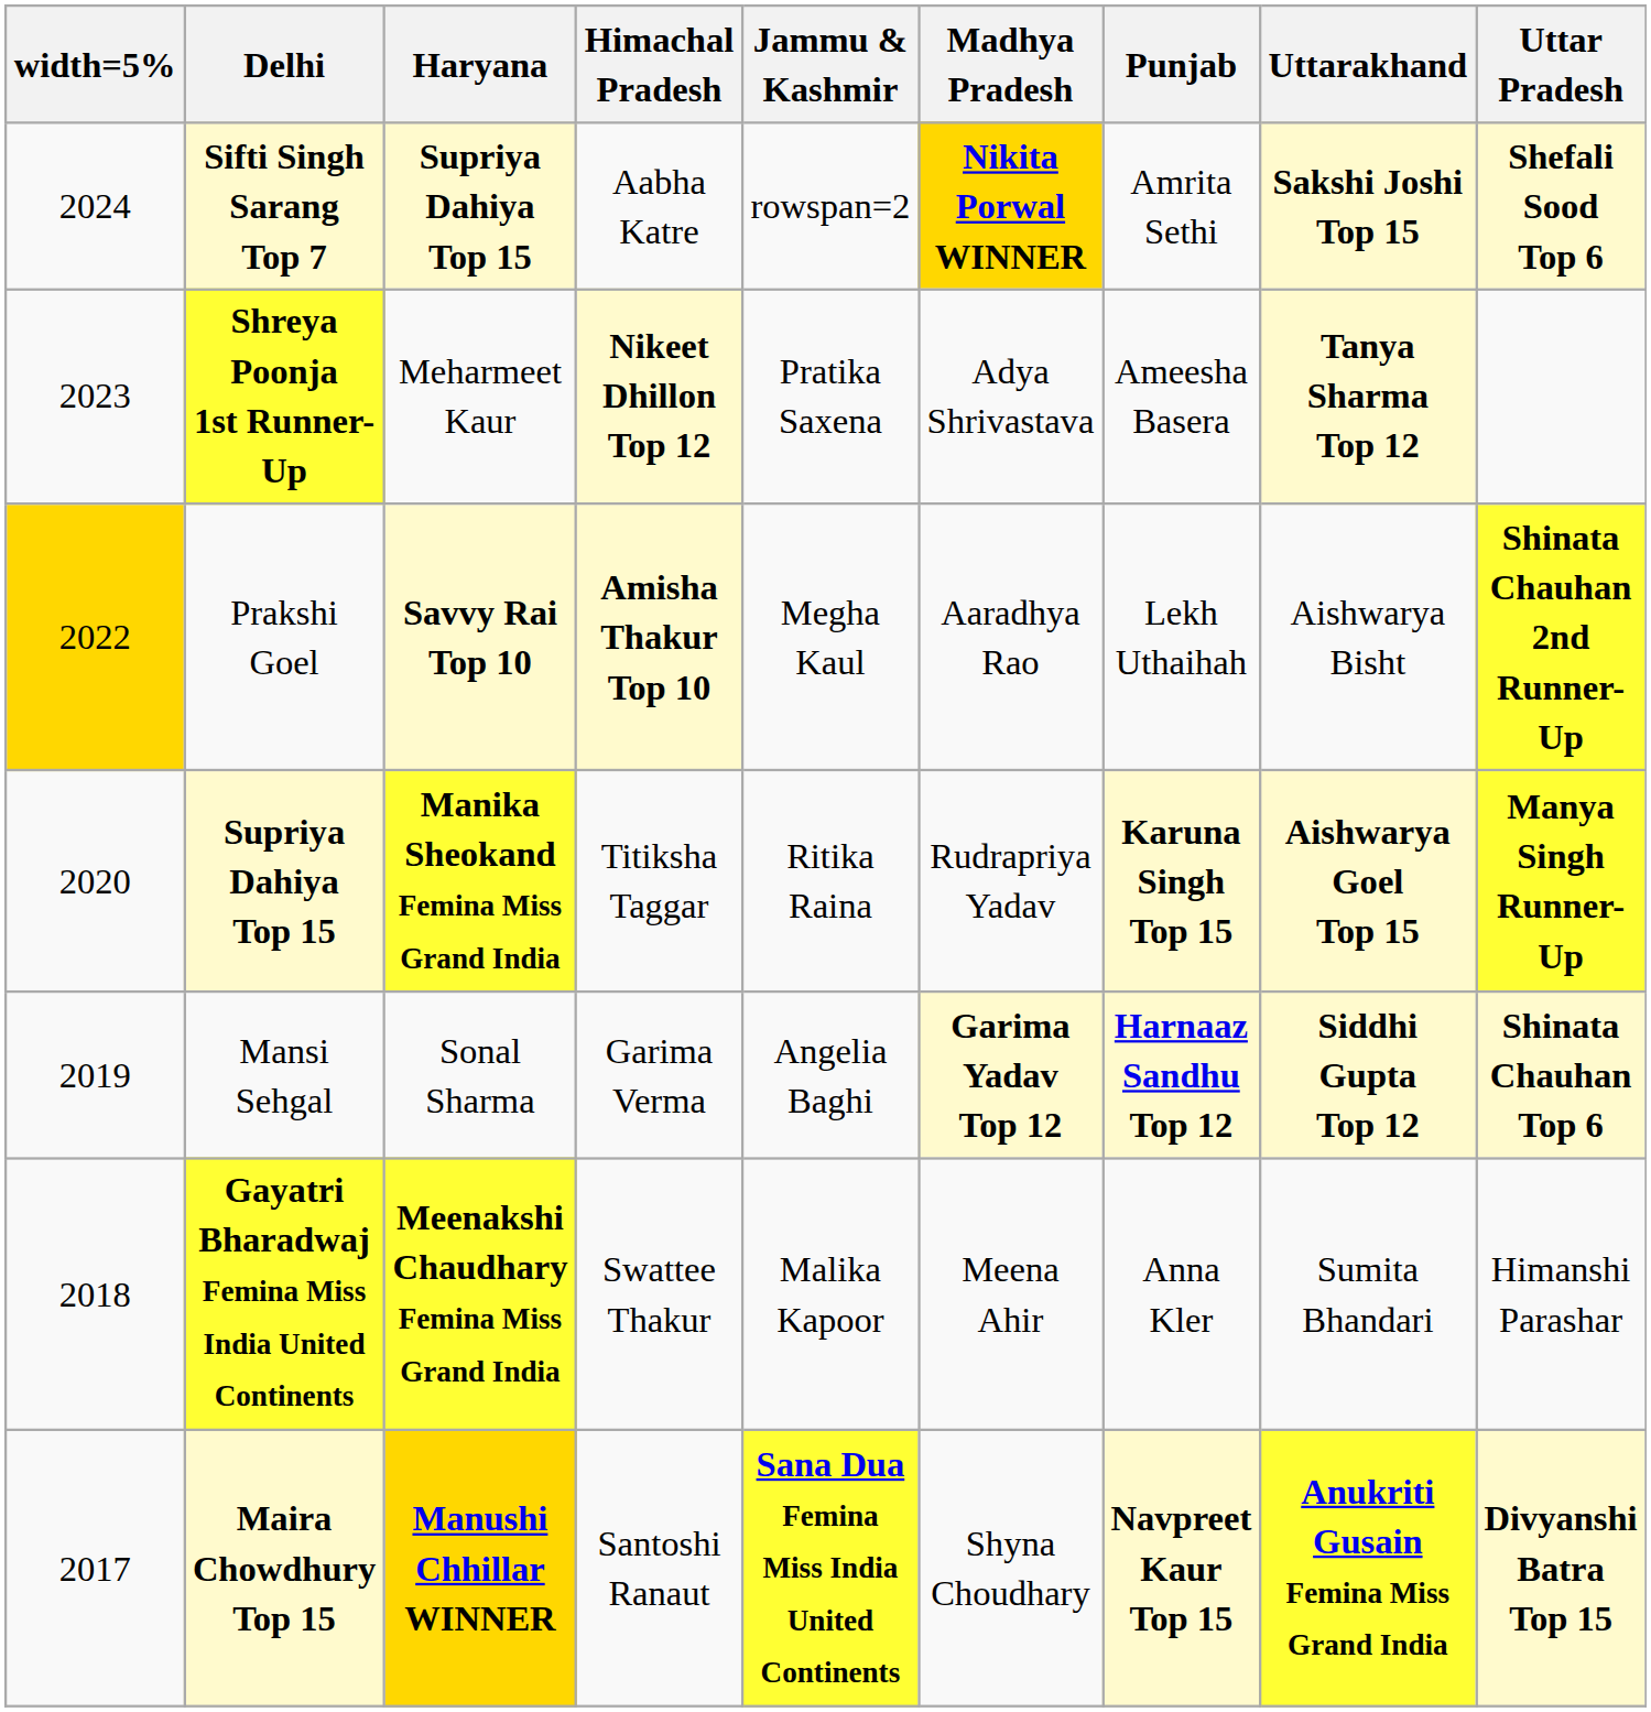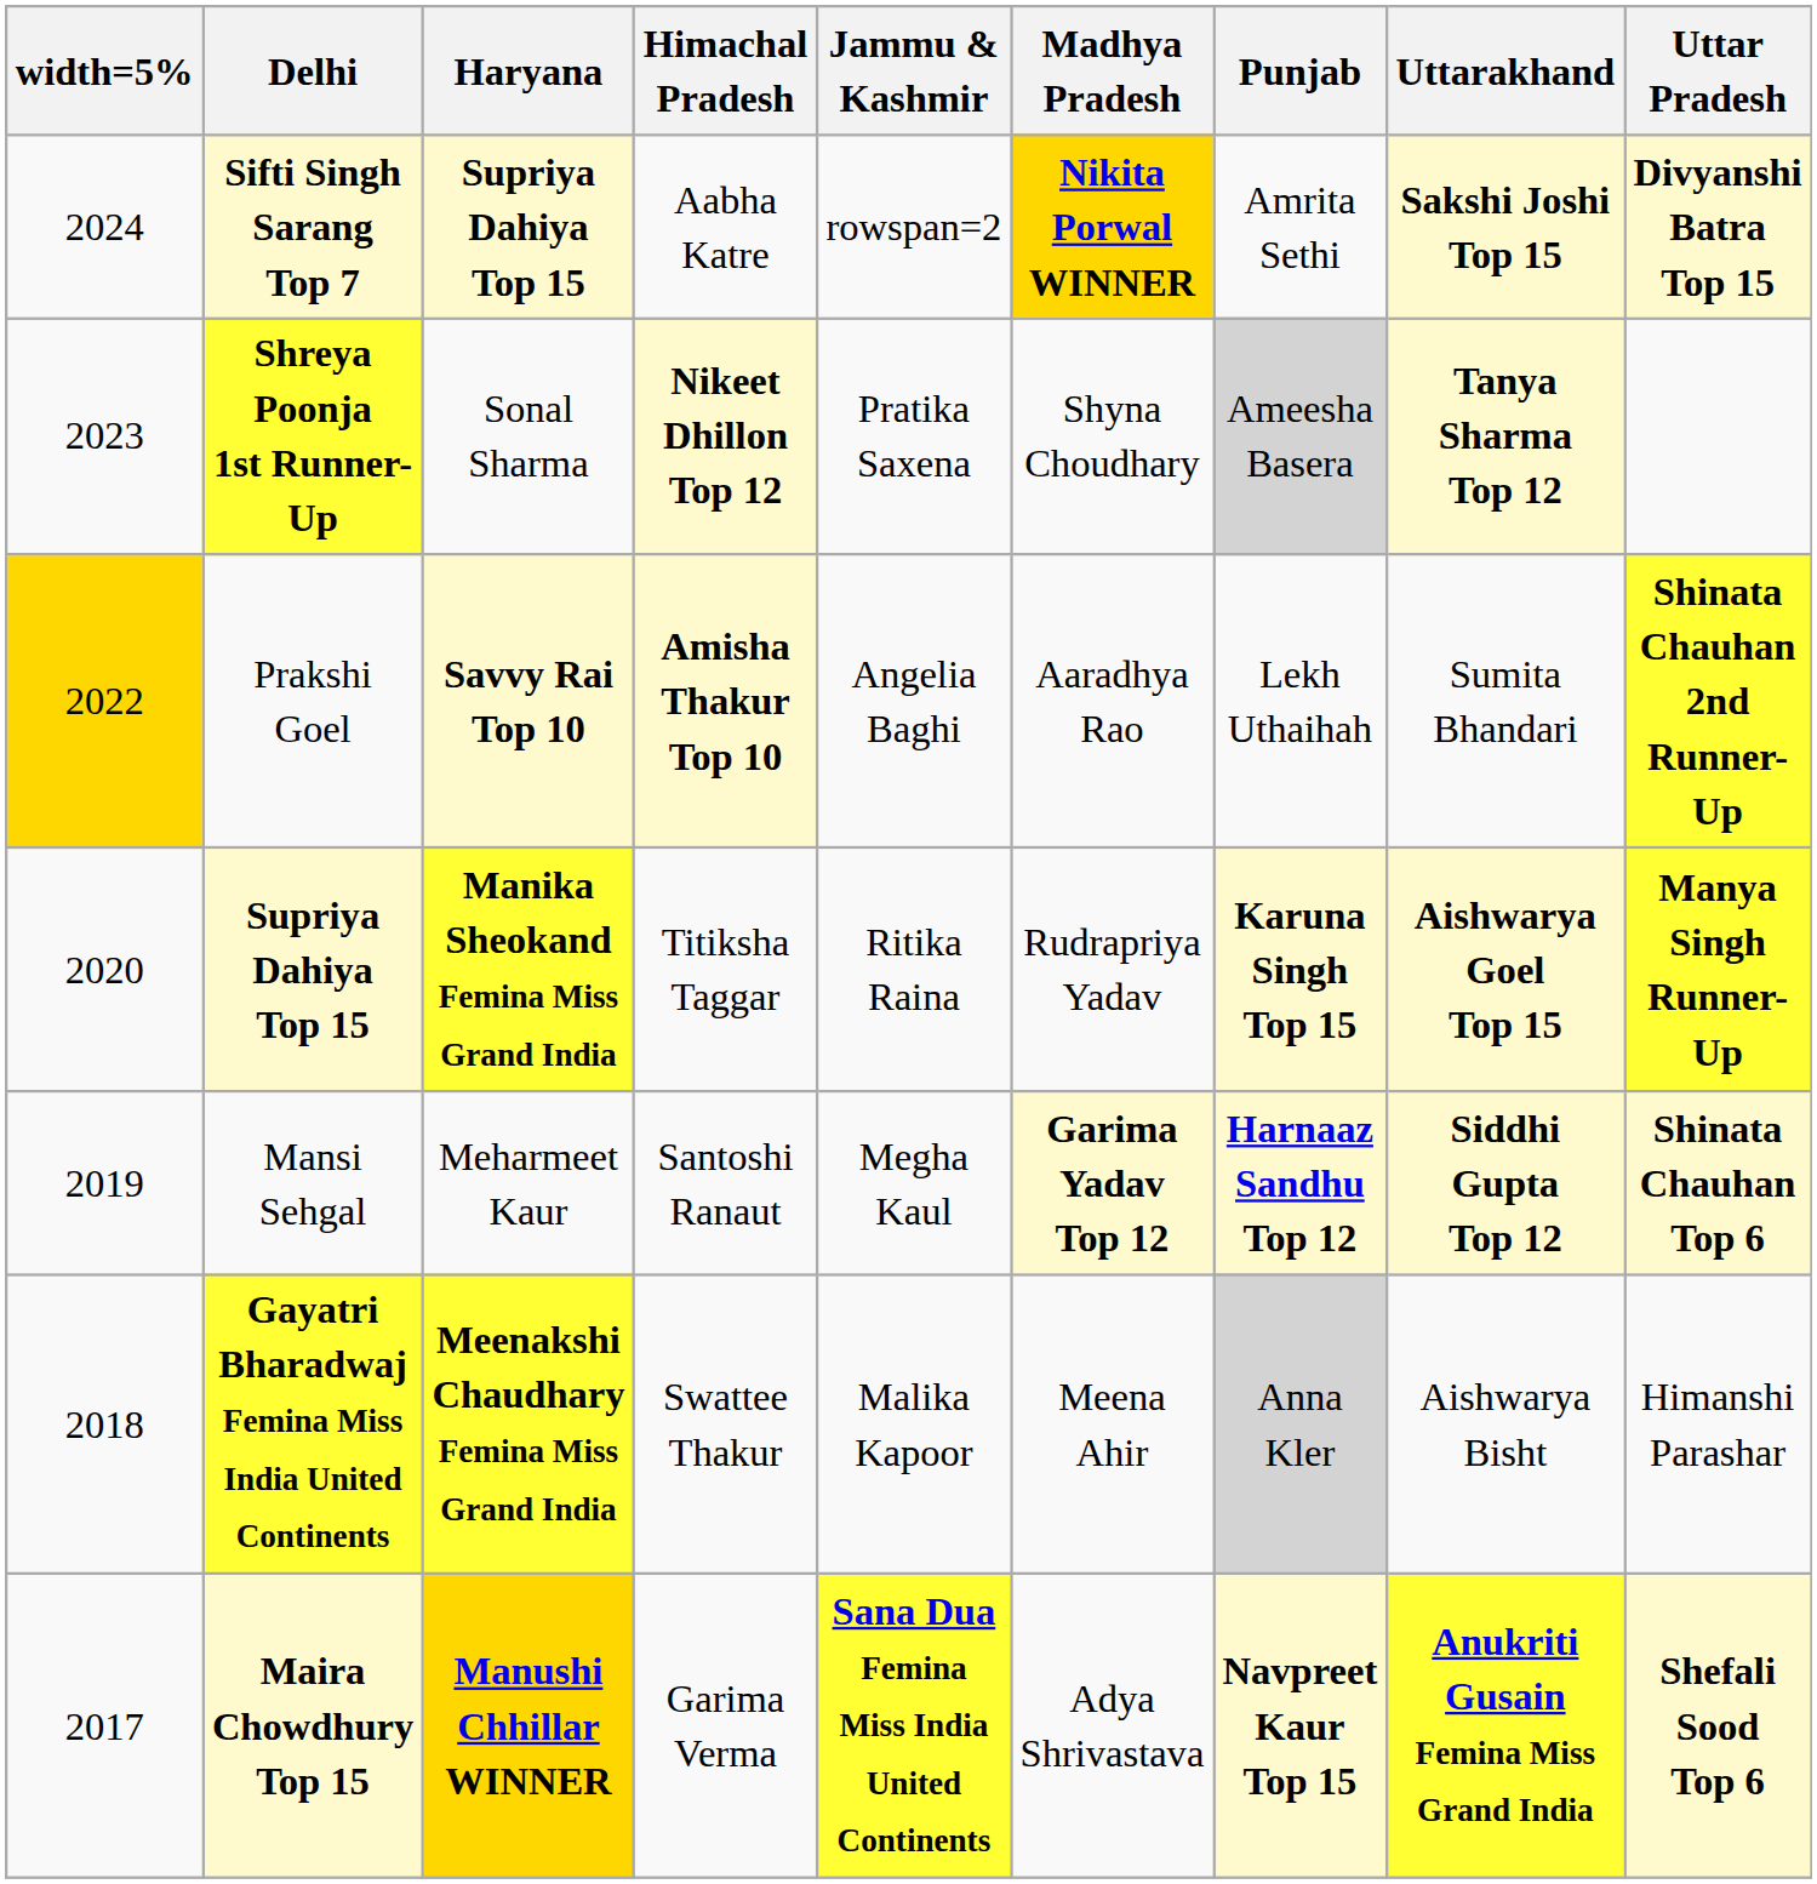Sifti Singh Sarang Top 7 | Uttar Pradesh: Shefali Sood Top 6 -> Divyanshi Batra Top 15
Shreya Poonja 1st Runner-Up | Haryana: Meharmeet Kaur -> Sonal Sharma
Shreya Poonja 1st Runner-Up | Madhya Pradesh: Adya Shrivastava -> Shyna Choudhary
Shreya Poonja 1st Runner-Up | Punjab: no background -> lightgrey background
Prakshi Goel | Jammu & Kashmir: Megha Kaul -> Angelia Baghi
Prakshi Goel | Uttarakhand: Aishwarya Bisht -> Sumita Bhandari
Mansi Sehgal | Haryana: Sonal Sharma -> Meharmeet Kaur
Mansi Sehgal | Himachal Pradesh: Garima Verma -> Santoshi Ranaut
Mansi Sehgal | Jammu & Kashmir: Angelia Baghi -> Megha Kaul
Gayatri Bharadwaj Femina Miss India United Continents | Punjab: no background -> lightgrey background
Gayatri Bharadwaj Femina Miss India United Continents | Uttarakhand: Sumita Bhandari -> Aishwarya Bisht
Maira Chowdhury Top 15 | Himachal Pradesh: Santoshi Ranaut -> Garima Verma
Maira Chowdhury Top 15 | Madhya Pradesh: Shyna Choudhary -> Adya Shrivastava
Maira Chowdhury Top 15 | Uttar Pradesh: Divyanshi Batra Top 15 -> Shefali Sood Top 6
